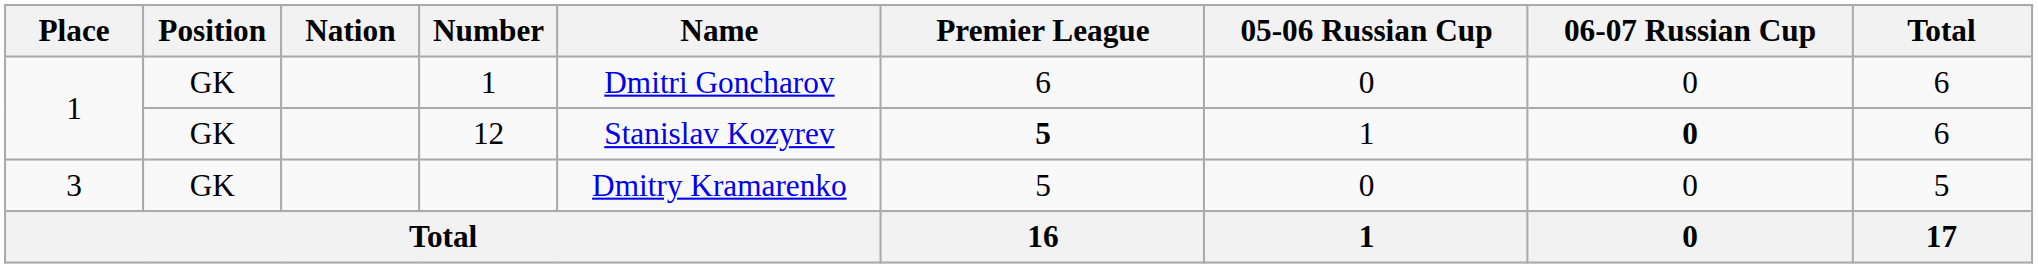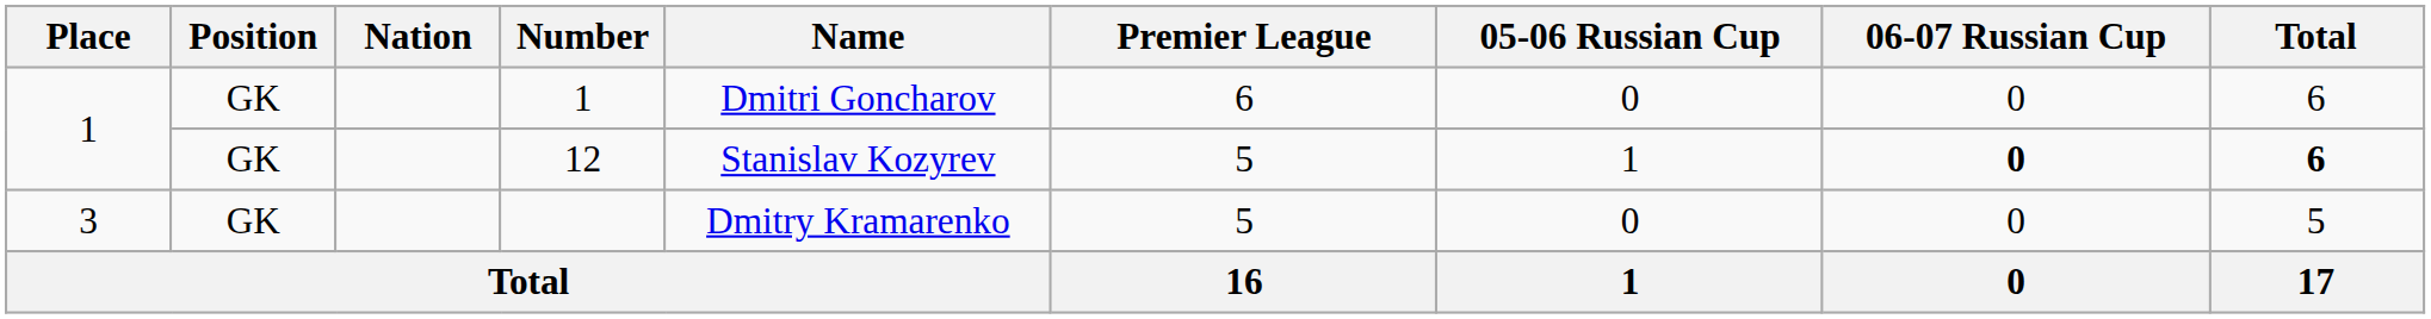12 | Premier League: bold -> normal
12 | Total: normal -> bold
